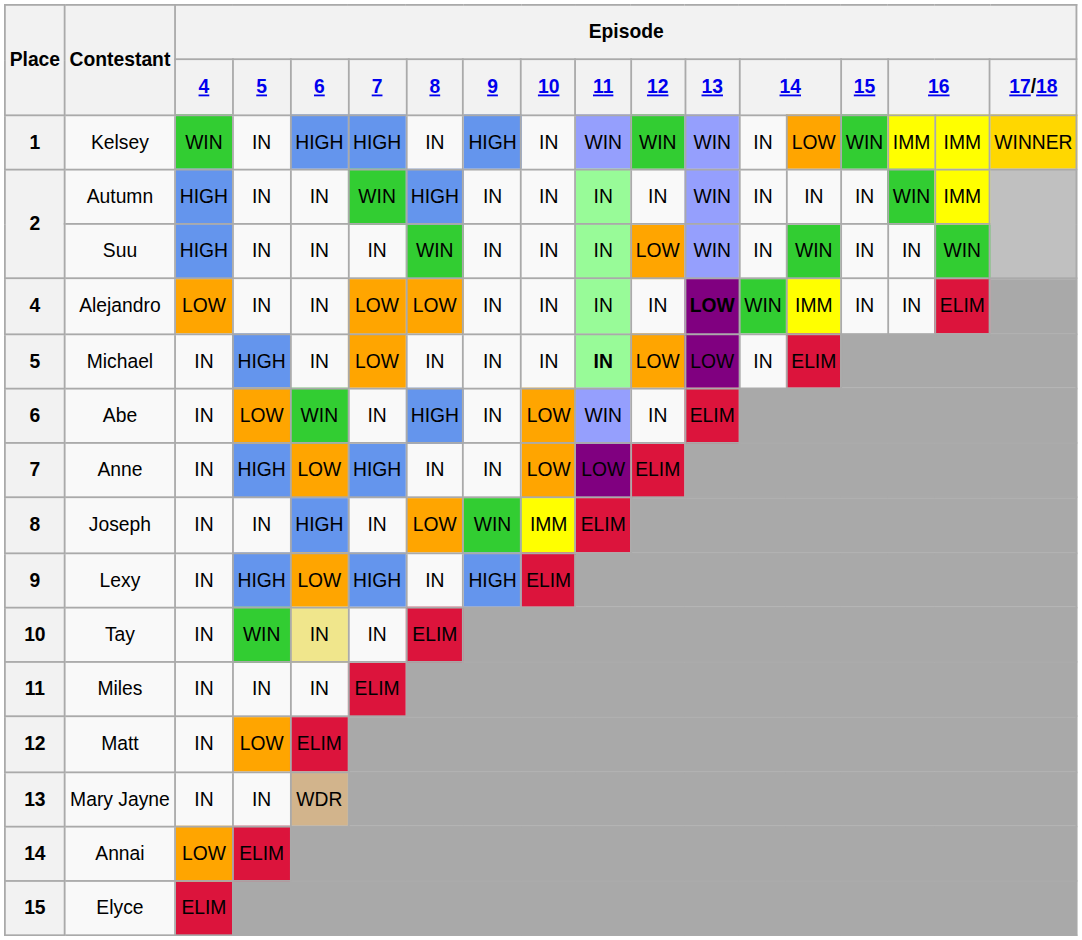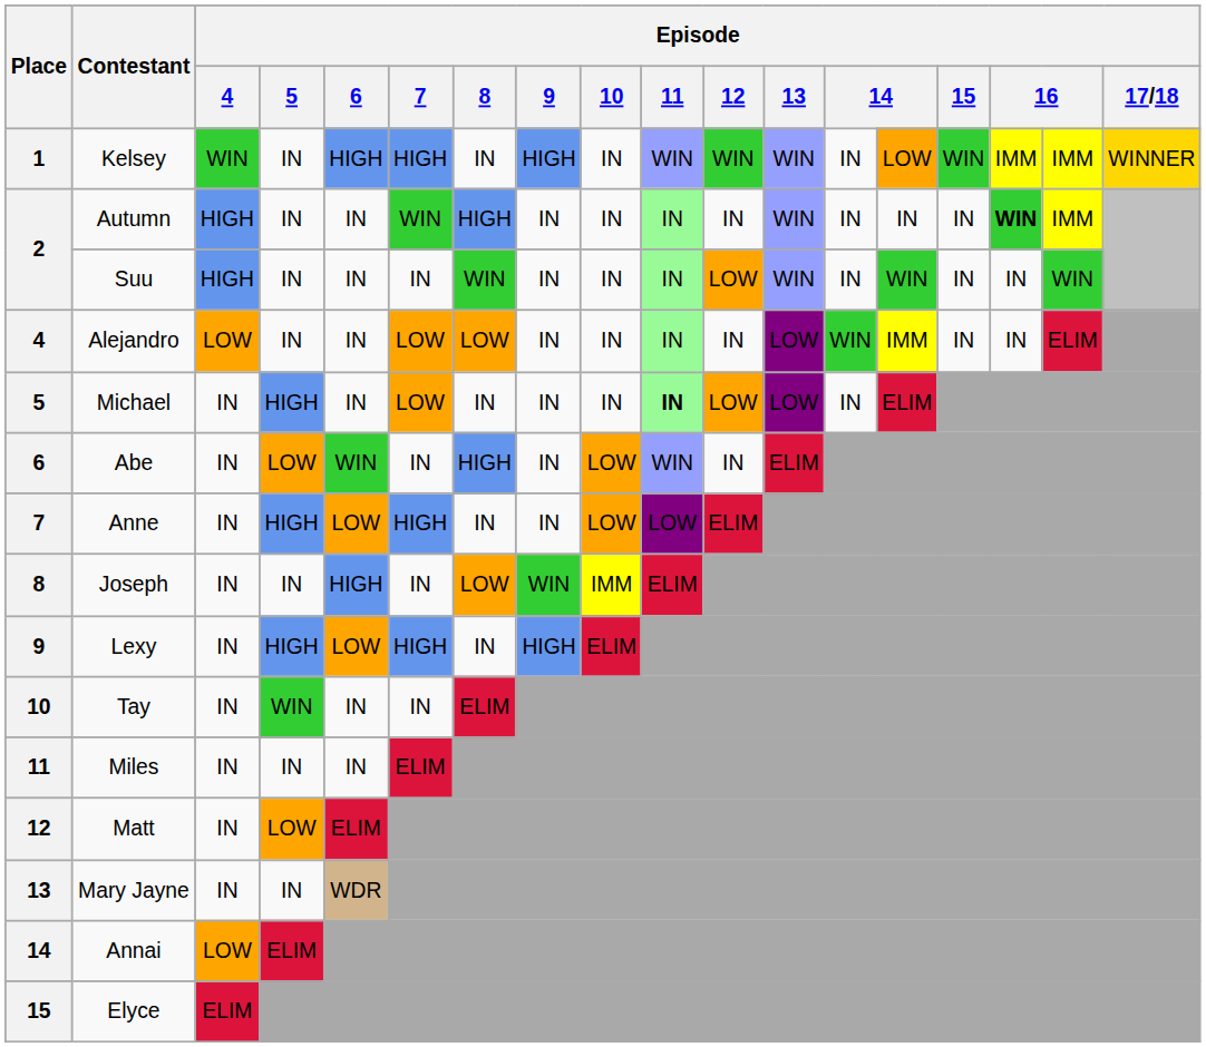Autumn | column 16: normal -> bold
Alejandro | Episode / 13: bold -> normal
Tay | Episode / 6: khaki background -> no background
